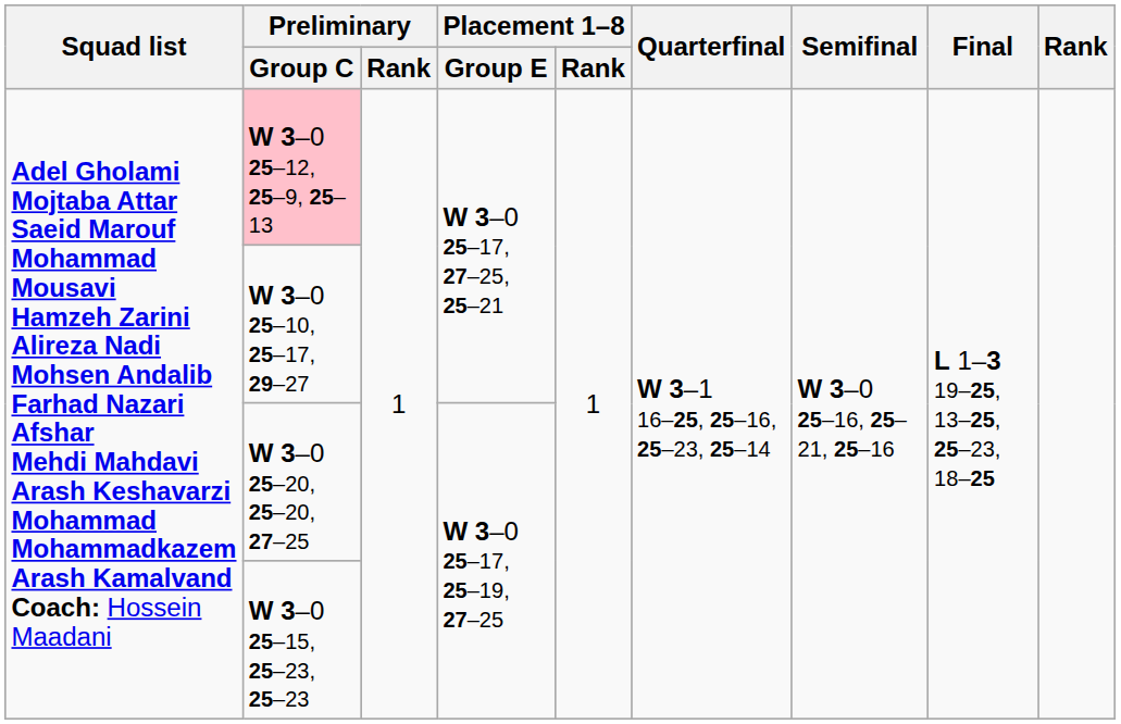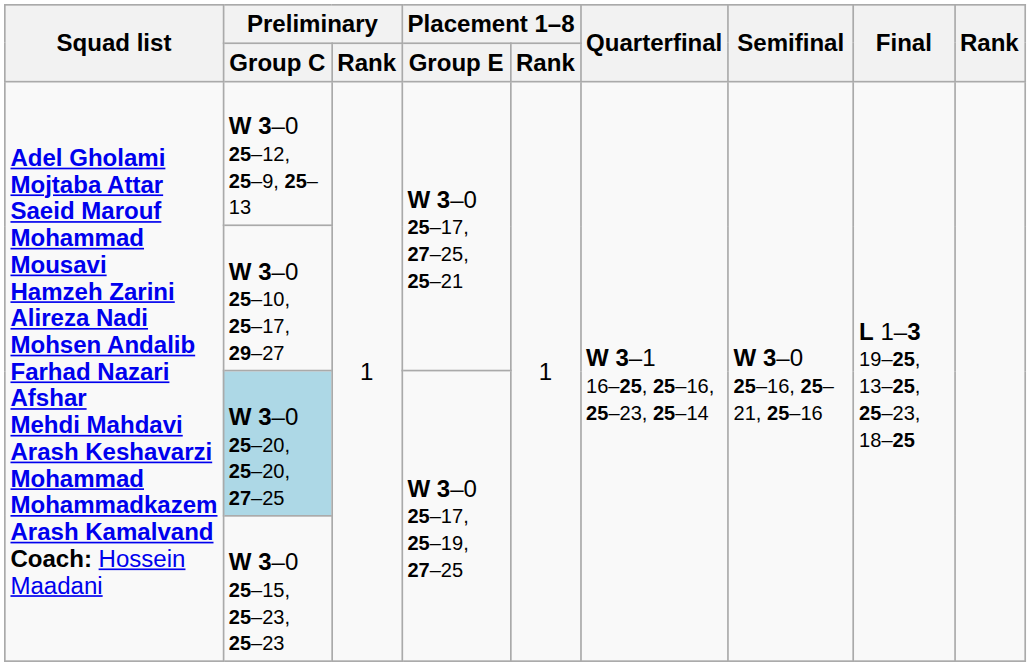W 3–0 25–12, 25–9, 25–13 | Preliminary / Group C: pink background -> no background
W 3–0 25–20, 25–20, 27–25 | Preliminary / Group C: no background -> lightblue background
